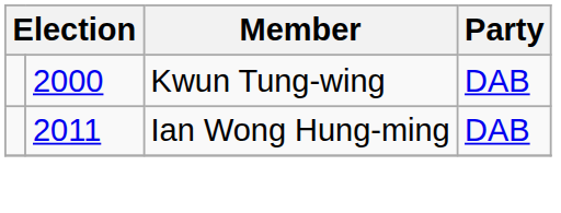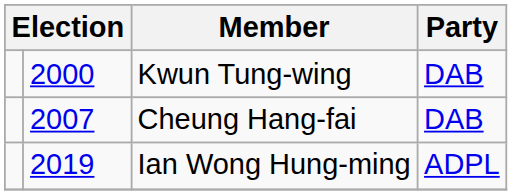+ row: 2007 | Cheung Hang-fai | DAB
Ian Wong Hung-ming | column 2: 2011 -> 2019
Ian Wong Hung-ming | Party: DAB -> ADPL
